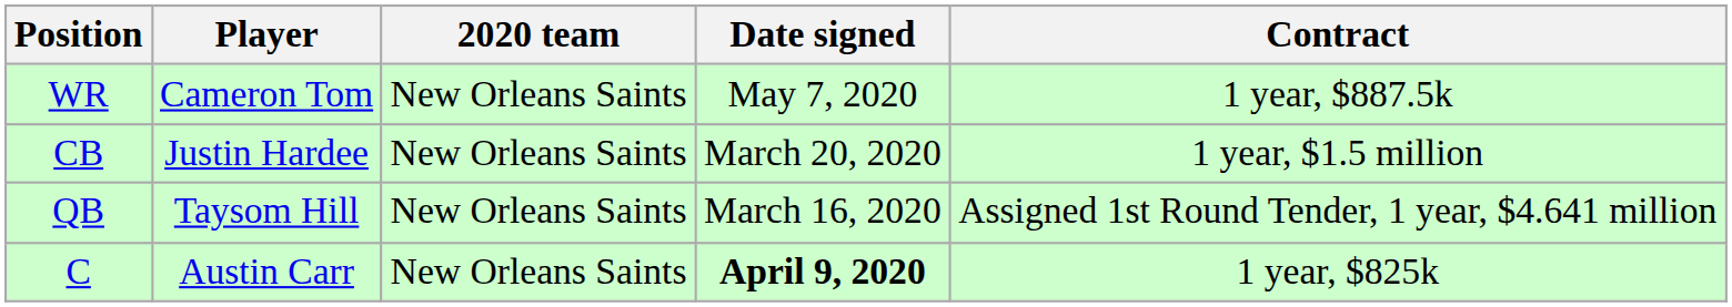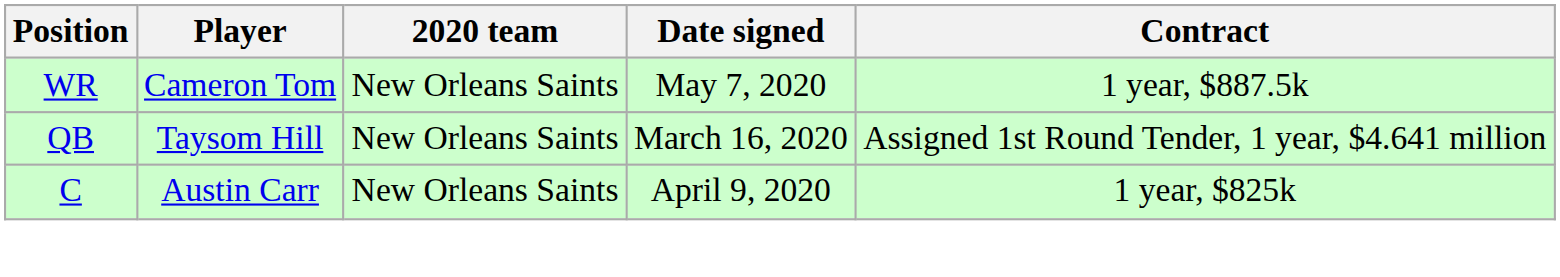- row: CB | Justin Hardee | New Orleans Saints | March 20, 2020 | 1 year, $1.5 million
C | Date signed: bold -> normal
